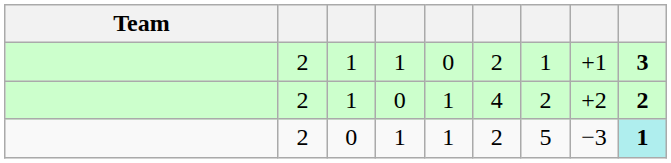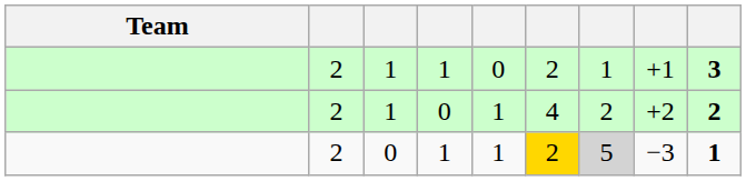row 4 | column 6: no background -> gold background
row 4 | column 7: no background -> lightgrey background
row 4 | column 9: paleturquoise background -> no background
